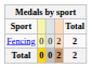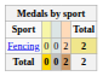Fencing | Total: no background -> khaki background
